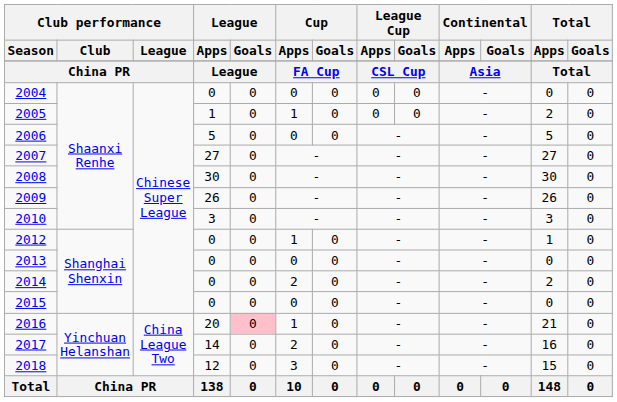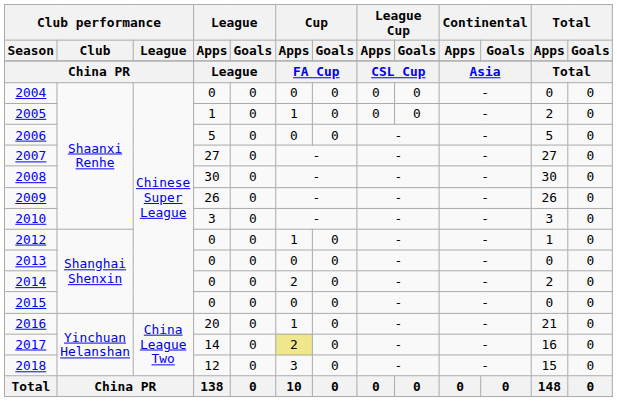2016 | League / Goals: pink background -> no background
2017 | Cup / Apps: no background -> khaki background
